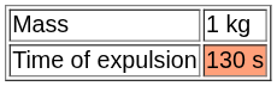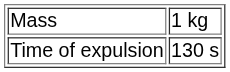Time of expulsion | column 2: lightsalmon background -> no background
